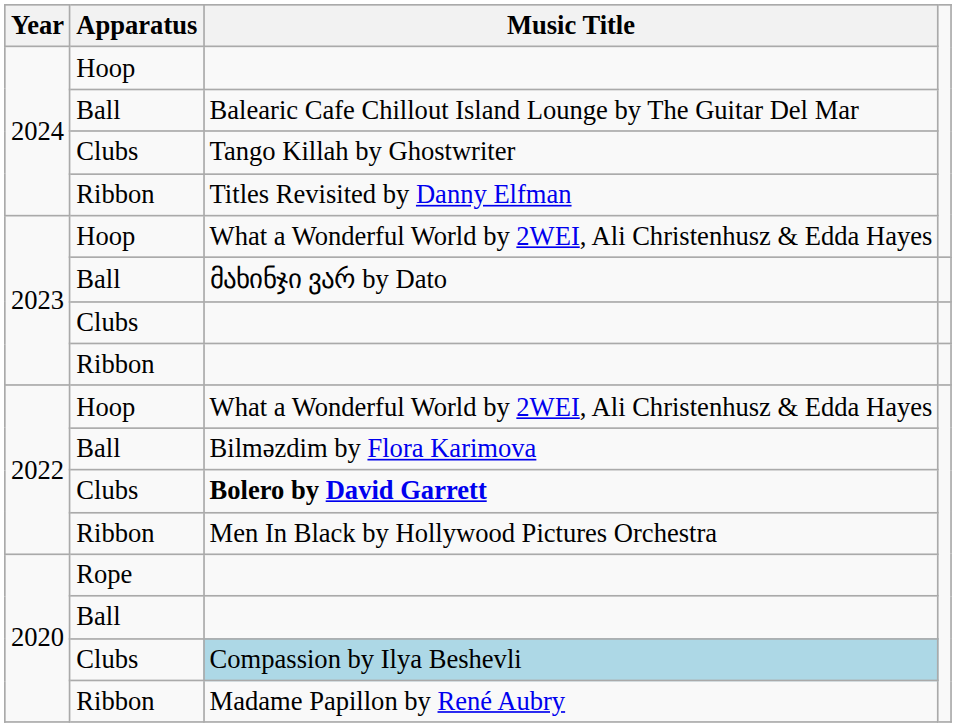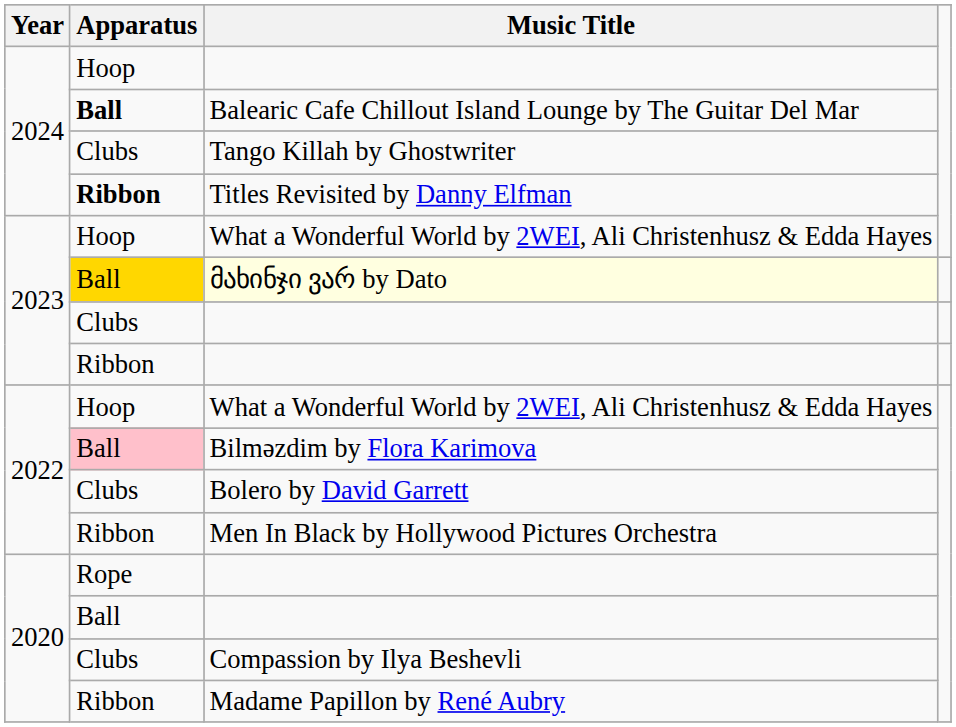Balearic Cafe Chillout Island Lounge by The Guitar Del Mar | Apparatus: normal -> bold
Titles Revisited by Danny Elfman | Apparatus: normal -> bold
მახინჯი ვარ by Dato | Apparatus: no background -> gold background
მახინჯი ვარ by Dato | Music Title: no background -> lightyellow background
Bilməzdim by Flora Karimova | Apparatus: no background -> pink background
Bolero by David Garrett | Music Title: bold -> normal
Compassion by Ilya Beshevli | Music Title: lightblue background -> no background
